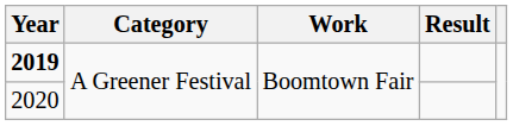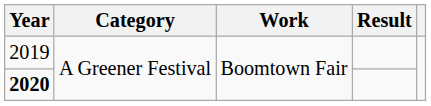2019 | Year: bold -> normal
2020 | Year: normal -> bold
